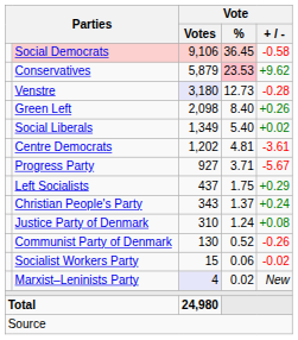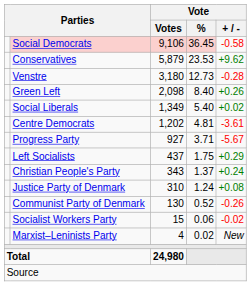Conservatives | Vote / %: pink background -> no background
Venstre | Vote / Votes: lavender background -> no background
Marxist–Leninists Party | Vote / Votes: lavender background -> no background
